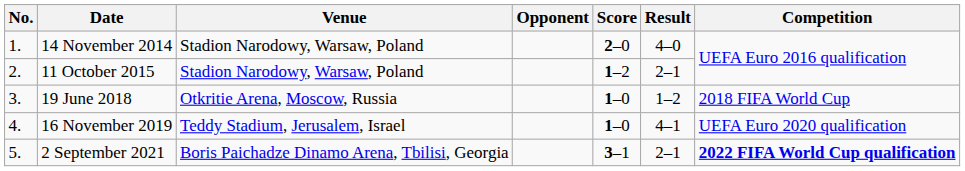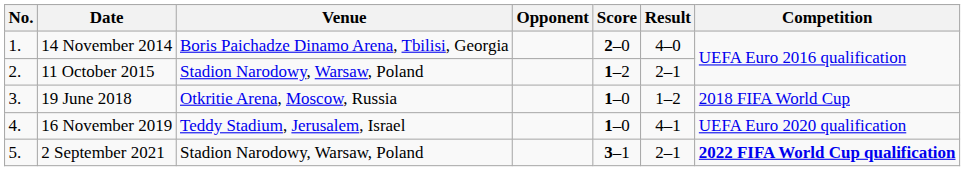14 November 2014 | Venue: Stadion Narodowy, Warsaw, Poland -> Boris Paichadze Dinamo Arena, Tbilisi, Georgia
2 September 2021 | Venue: Boris Paichadze Dinamo Arena, Tbilisi, Georgia -> Stadion Narodowy, Warsaw, Poland
